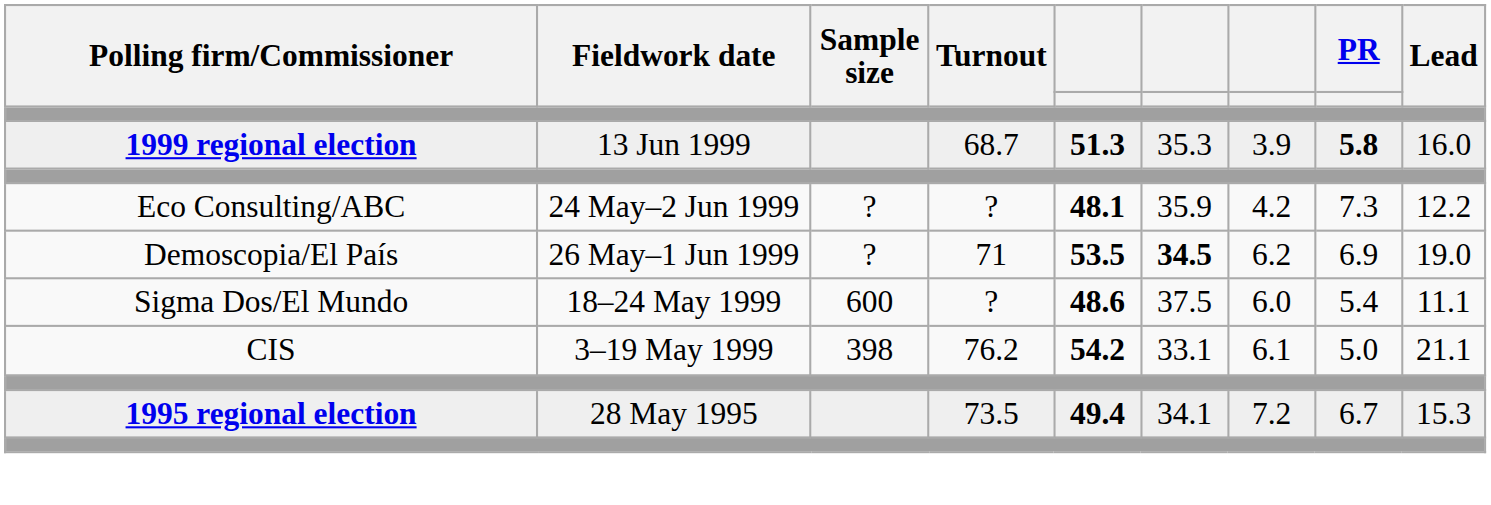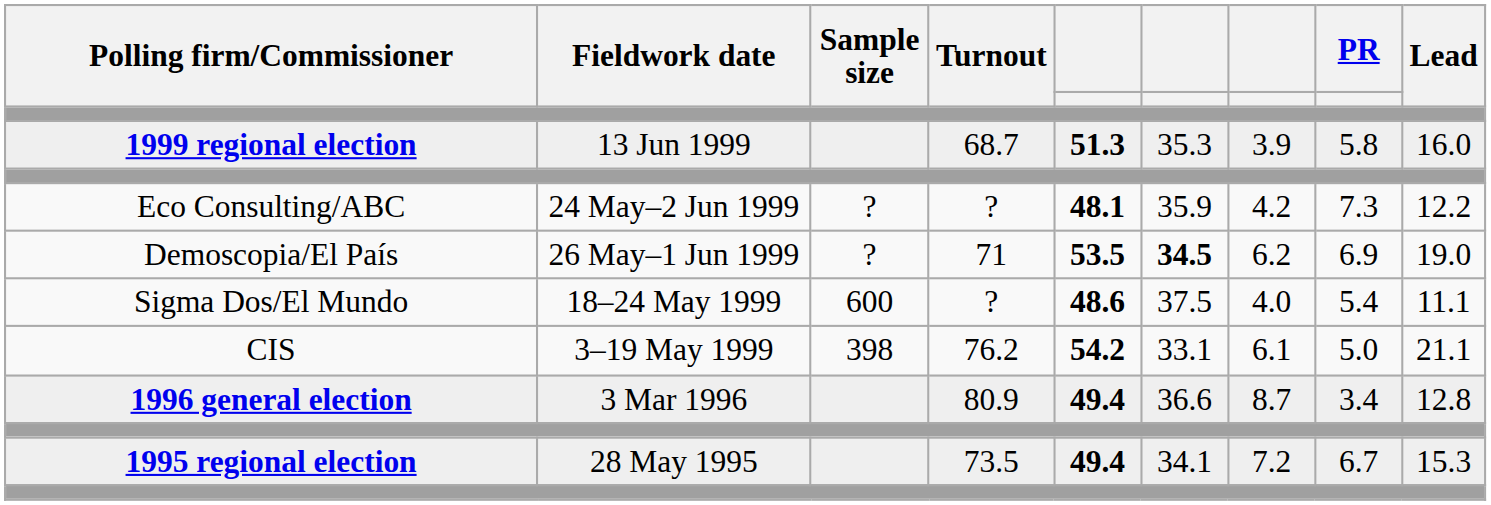1999 regional election | PR: bold -> normal
Sigma Dos/El Mundo | column 7: 6.0 -> 4.0
+ row: 1996 general election | 3 Mar 1996 | 80.9 | 49.4 | 36.6 | 8.7 | 3.4 | 12.8
